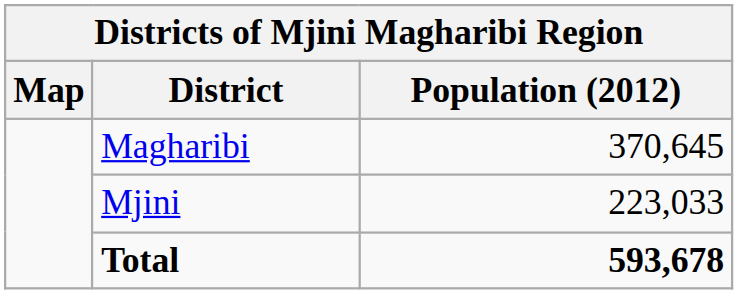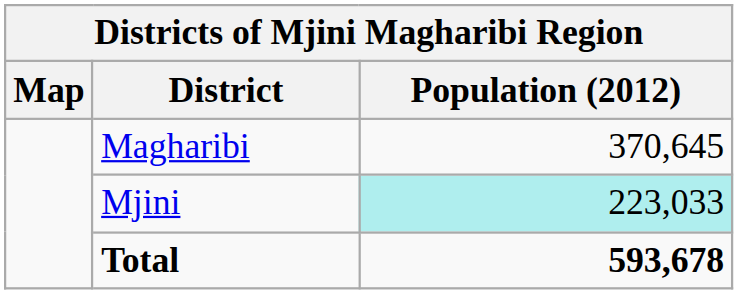Mjini | Population (2012): no background -> paleturquoise background
